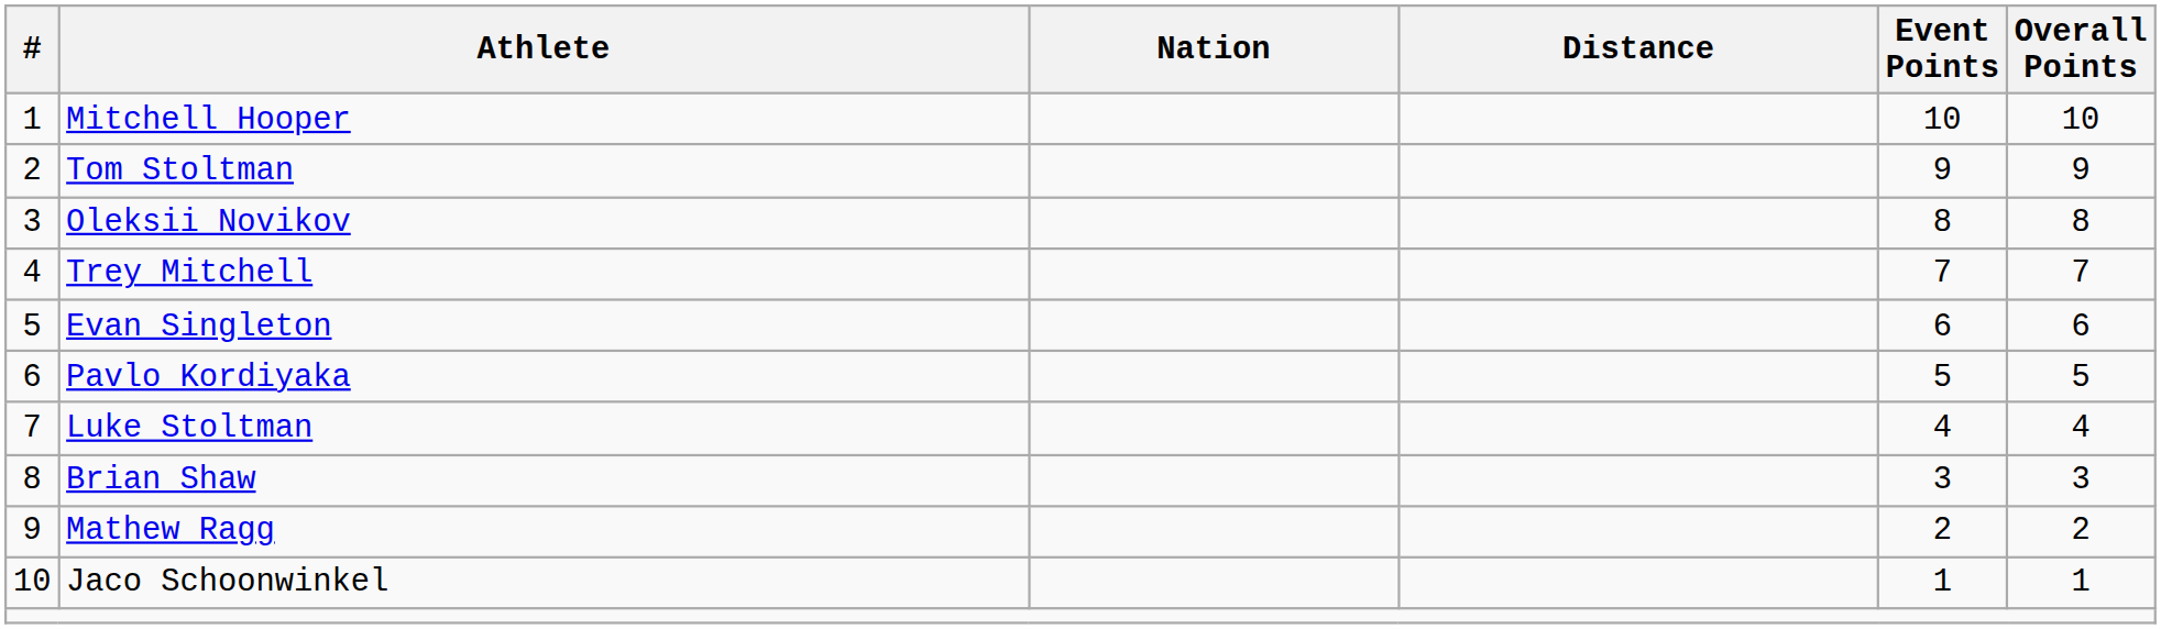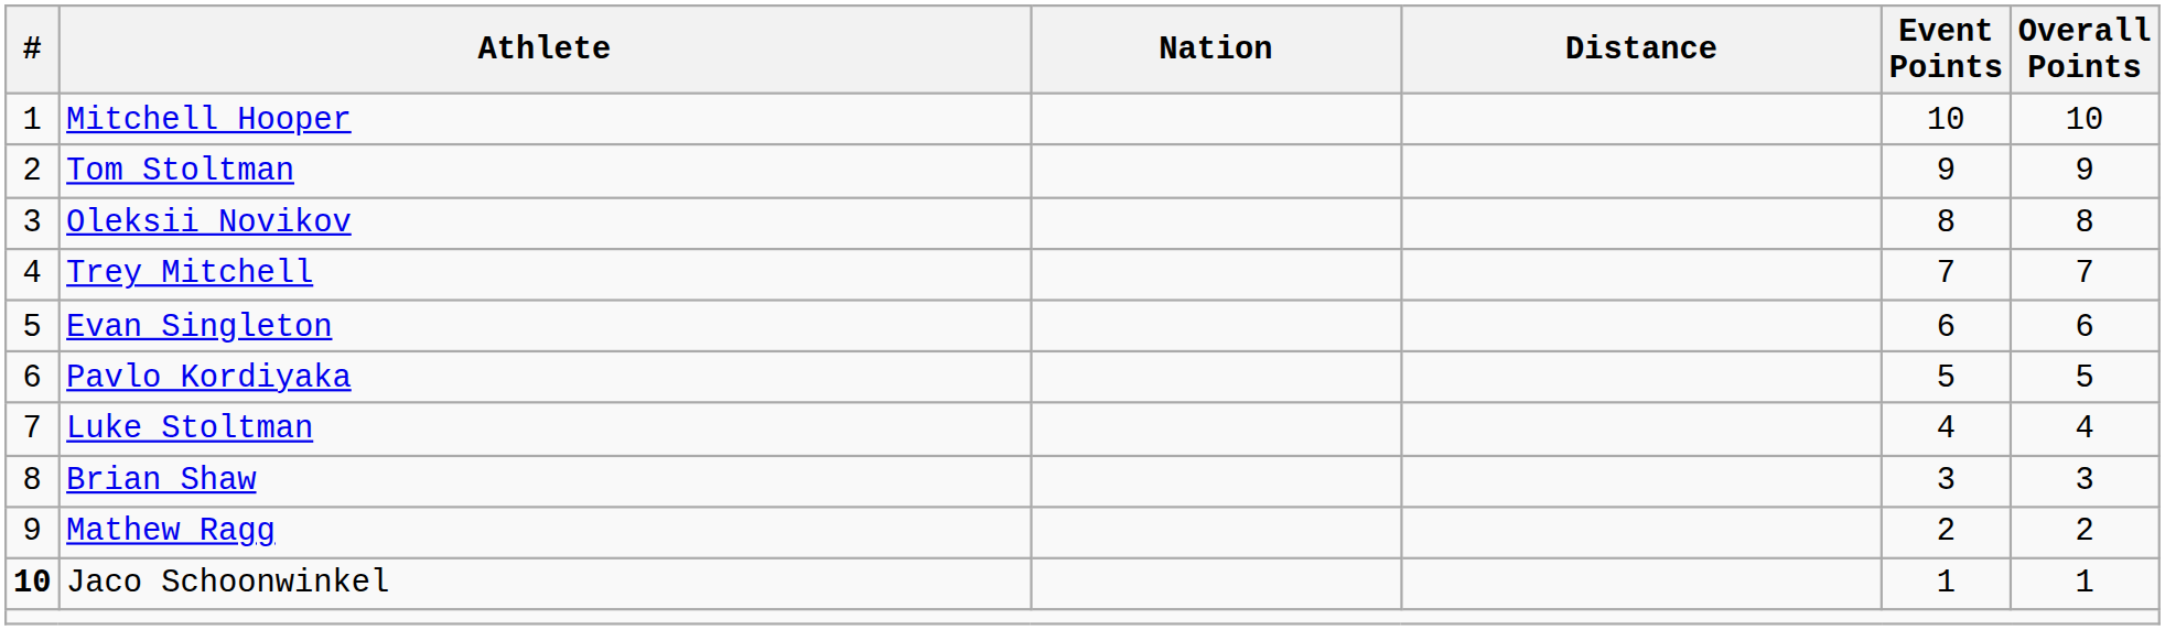Jaco Schoonwinkel | #: normal -> bold
